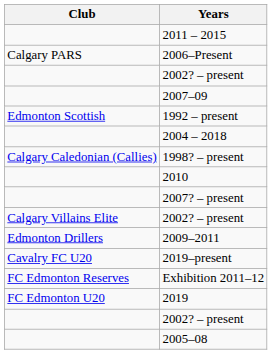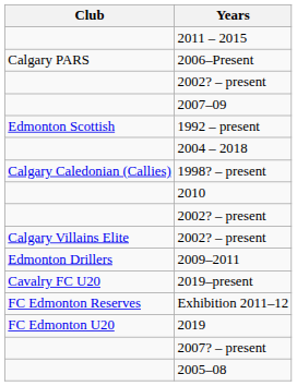row 10 | Years: 2007? – present -> 2002? – present
row 16 | Years: 2002? – present -> 2007? – present
